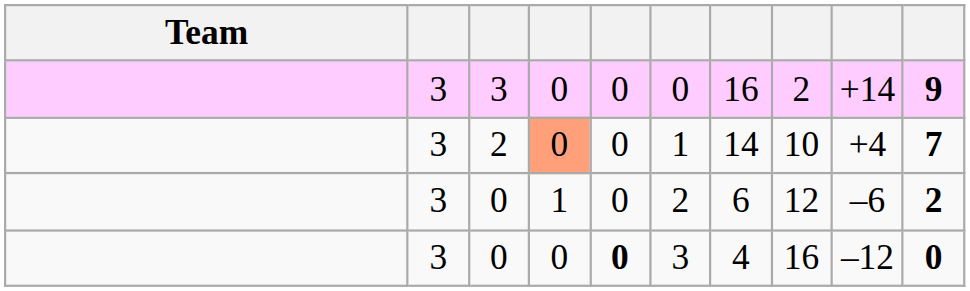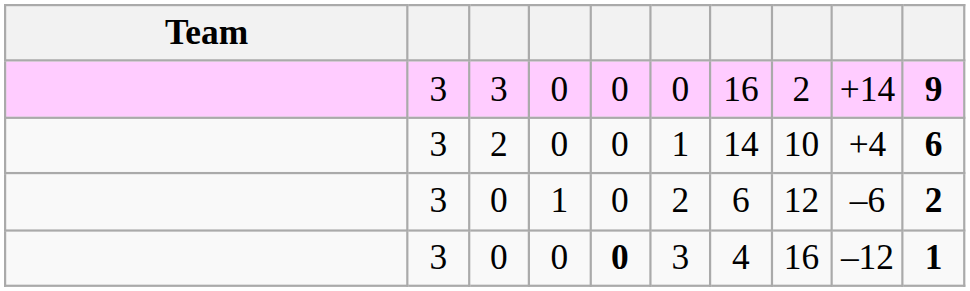row 3 | column 4: lightsalmon background -> no background
row 3 | column 10: 7 -> 6
row 5 | column 10: 0 -> 1
